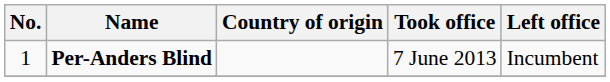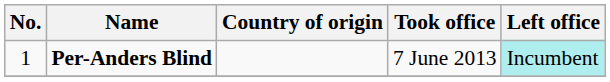Per-Anders Blind | Left office: no background -> paleturquoise background
